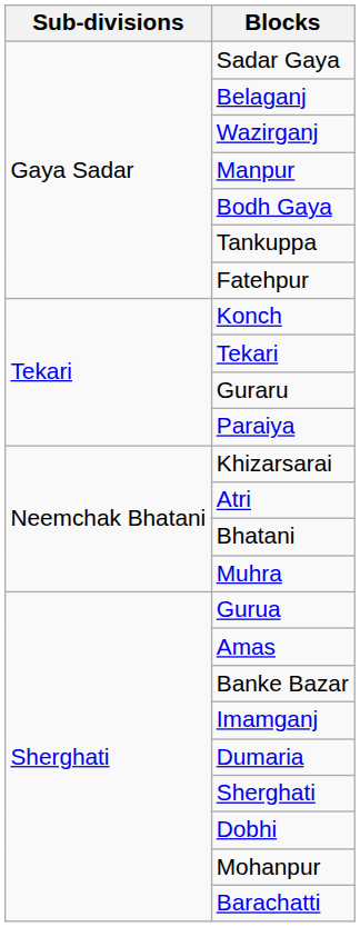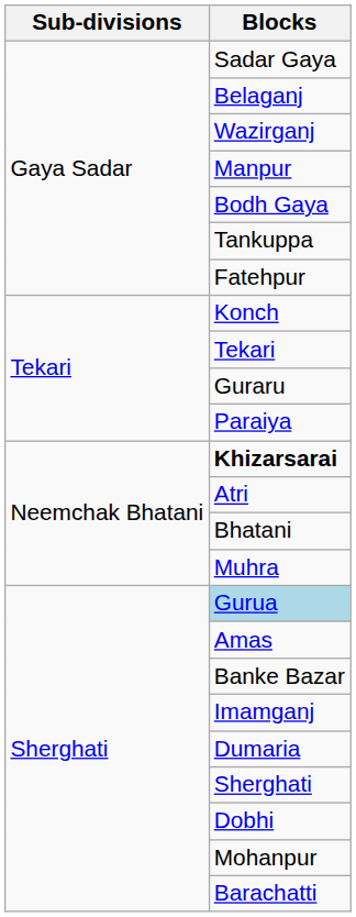Khizarsarai | Blocks: normal -> bold
Gurua | Blocks: no background -> lightblue background
